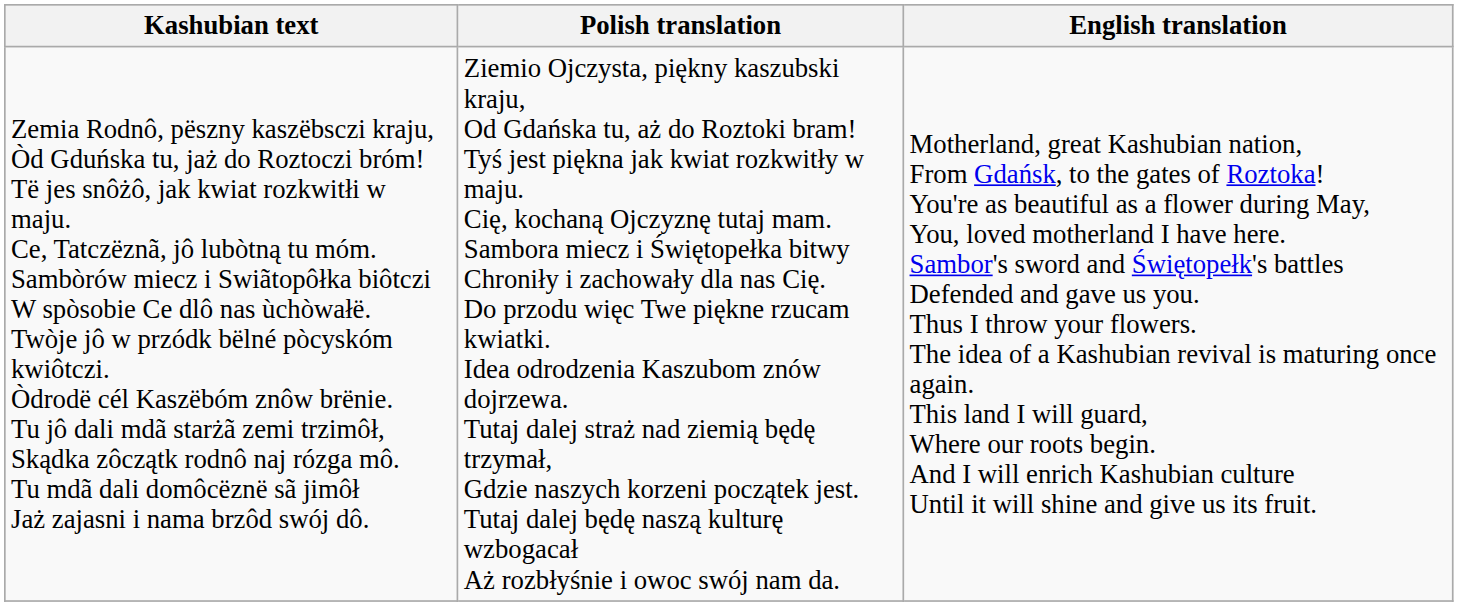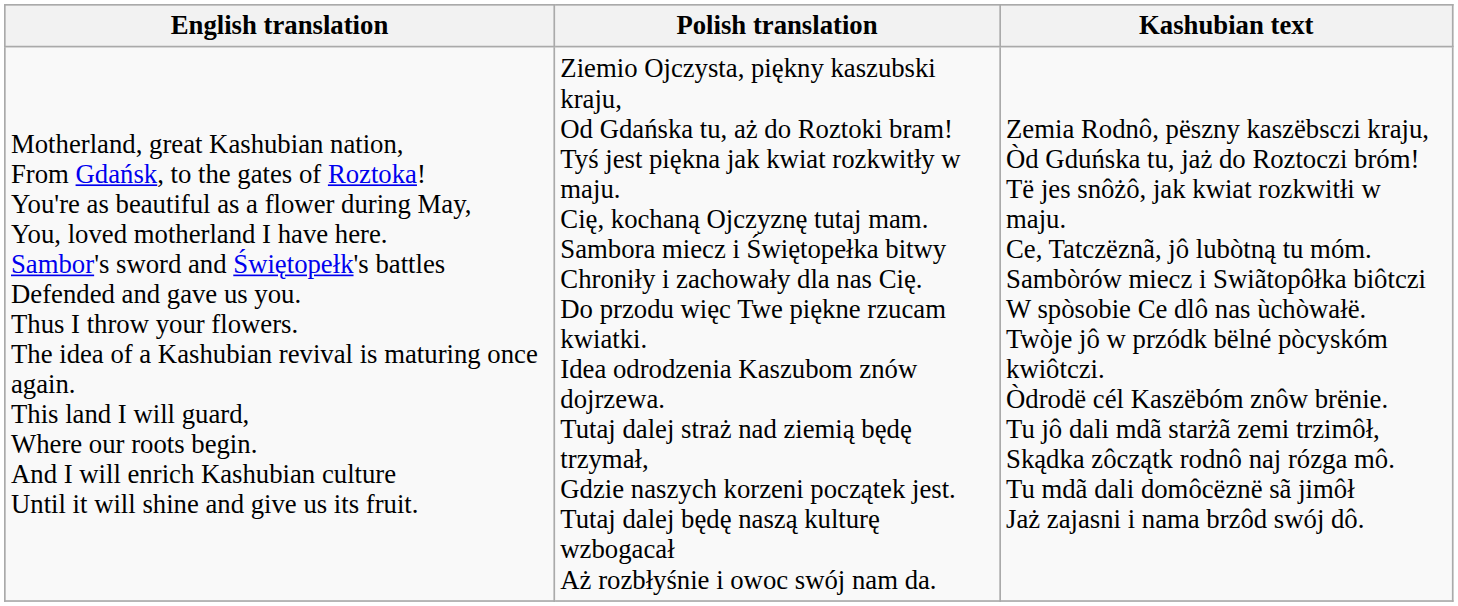columns swapped: Kashubian text <-> English translation
